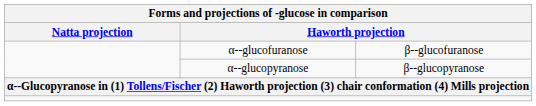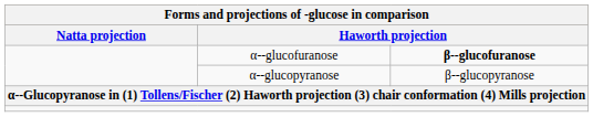α--glucofuranose | column 3: normal -> bold
